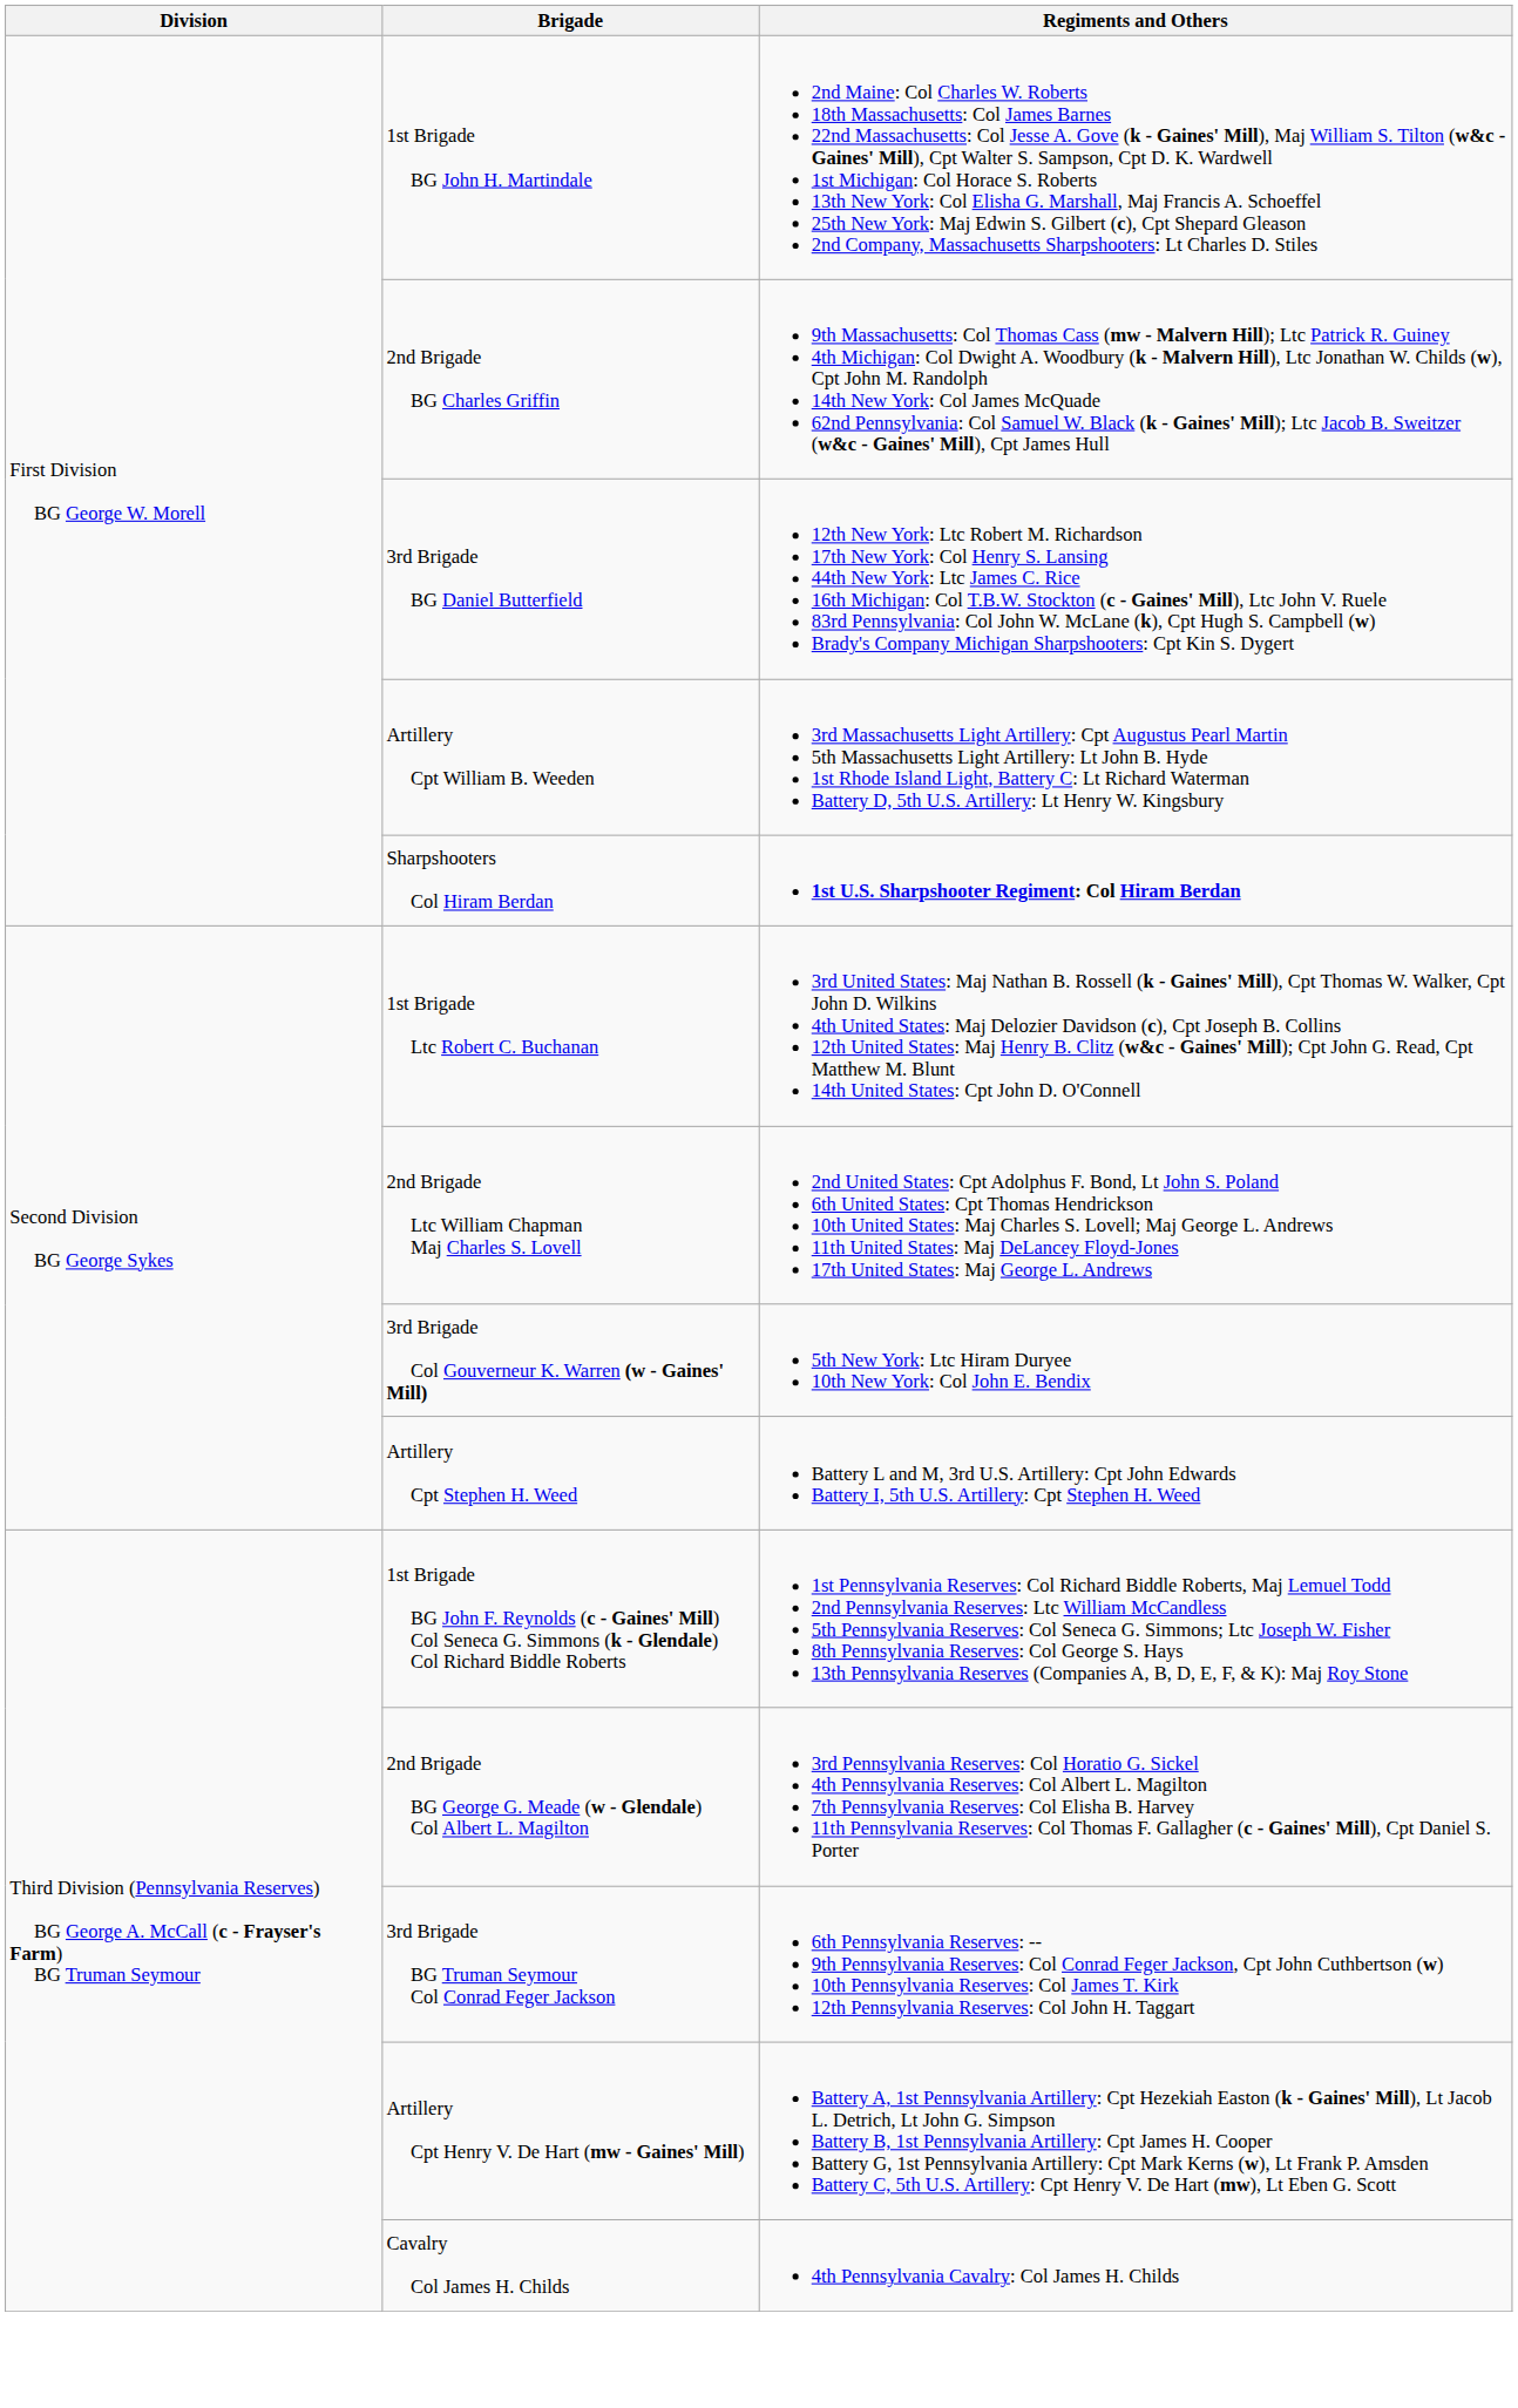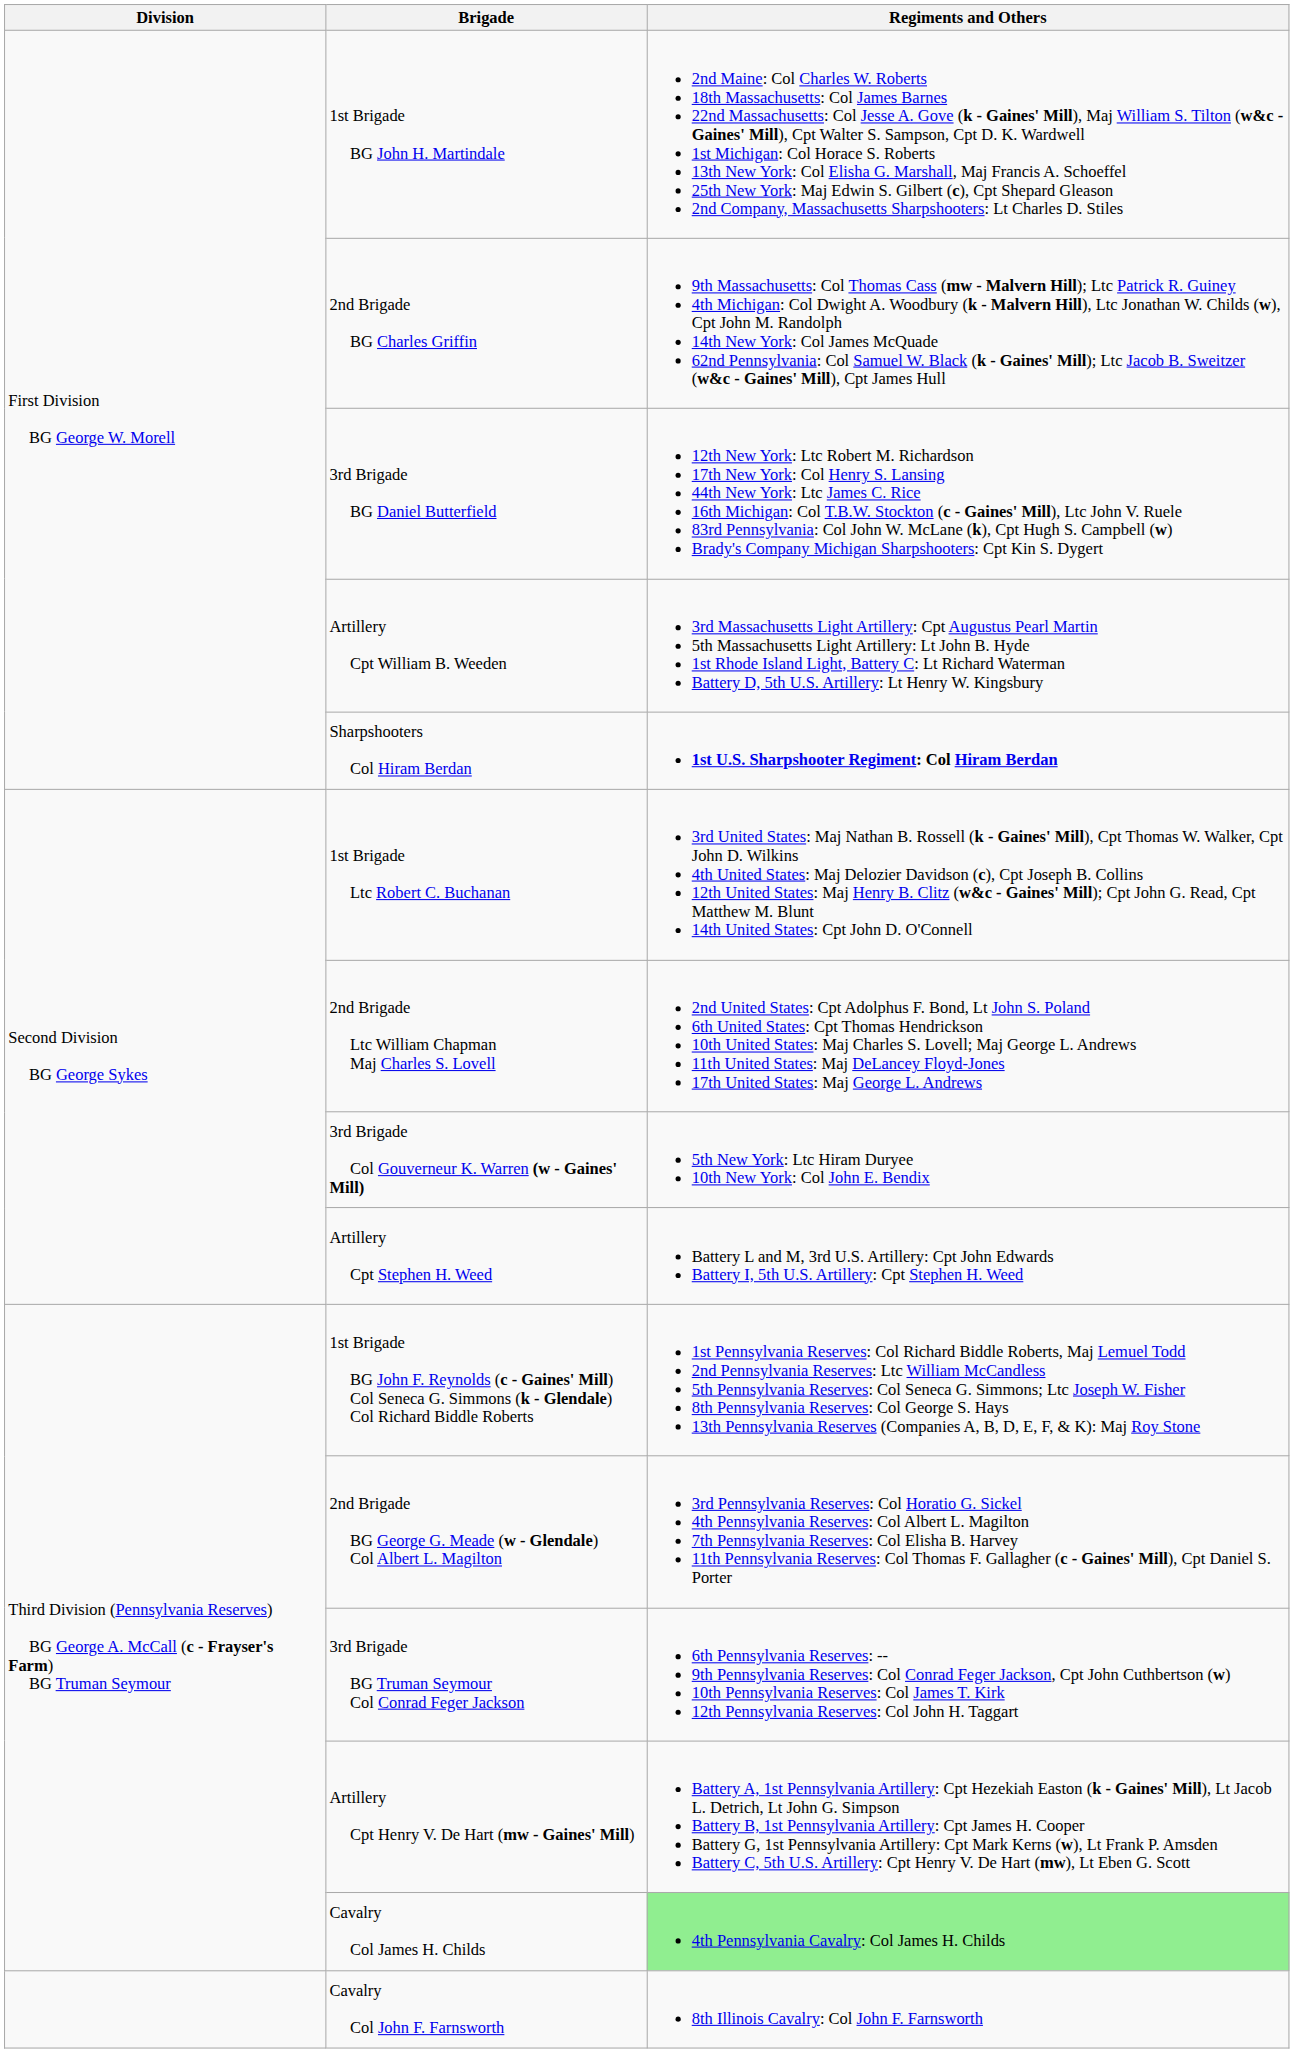Cavalry Col James H. Childs | Regiments and Others: no background -> lightgreen background
+ row: Cavalry Col John F. Farnsworth | 8th Illinois Cavalry: Col John F. Farnsworth
